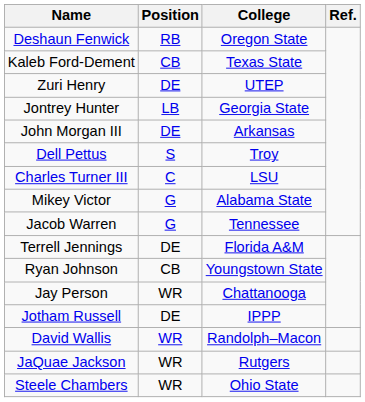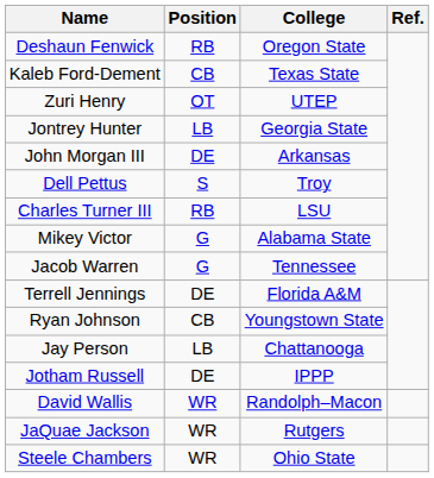Zuri Henry | Position: DE -> OT
Charles Turner III | Position: C -> RB
Jay Person | Position: WR -> LB
